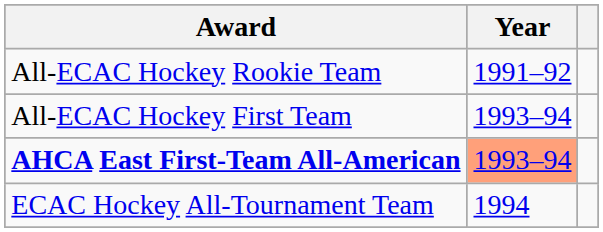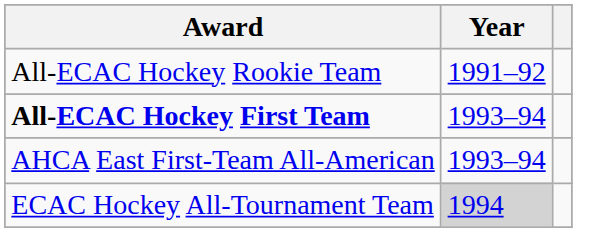row 3 | Award: normal -> bold
row 4 | Award: bold -> normal
row 4 | Year: lightsalmon background -> no background
row 5 | Year: no background -> lightgrey background
